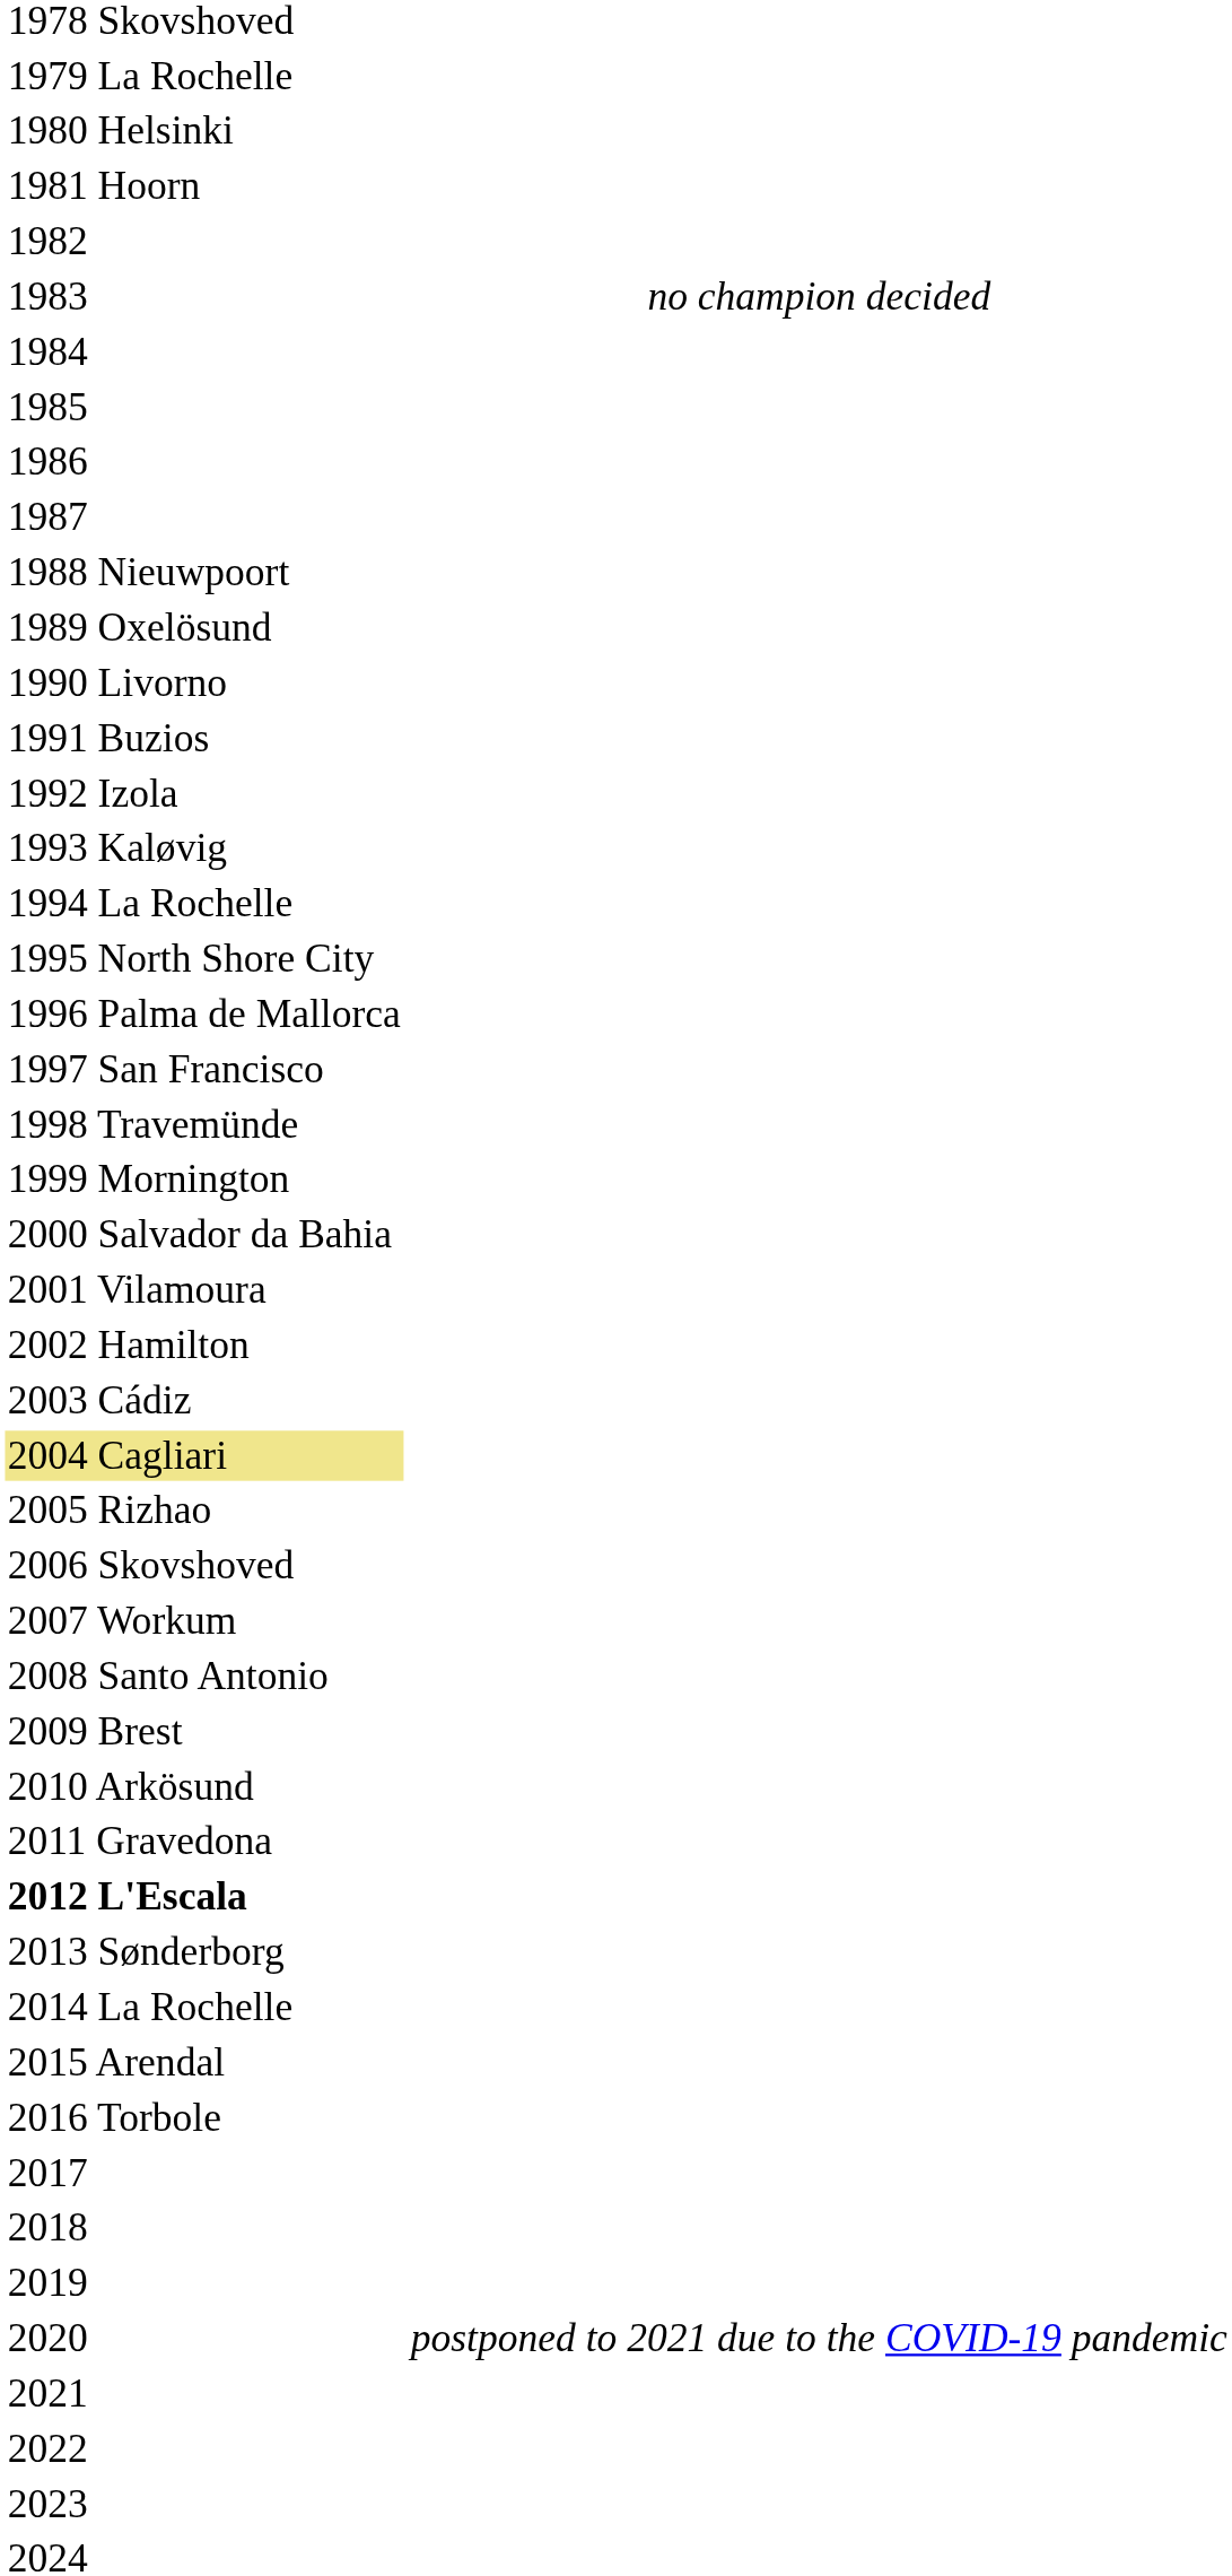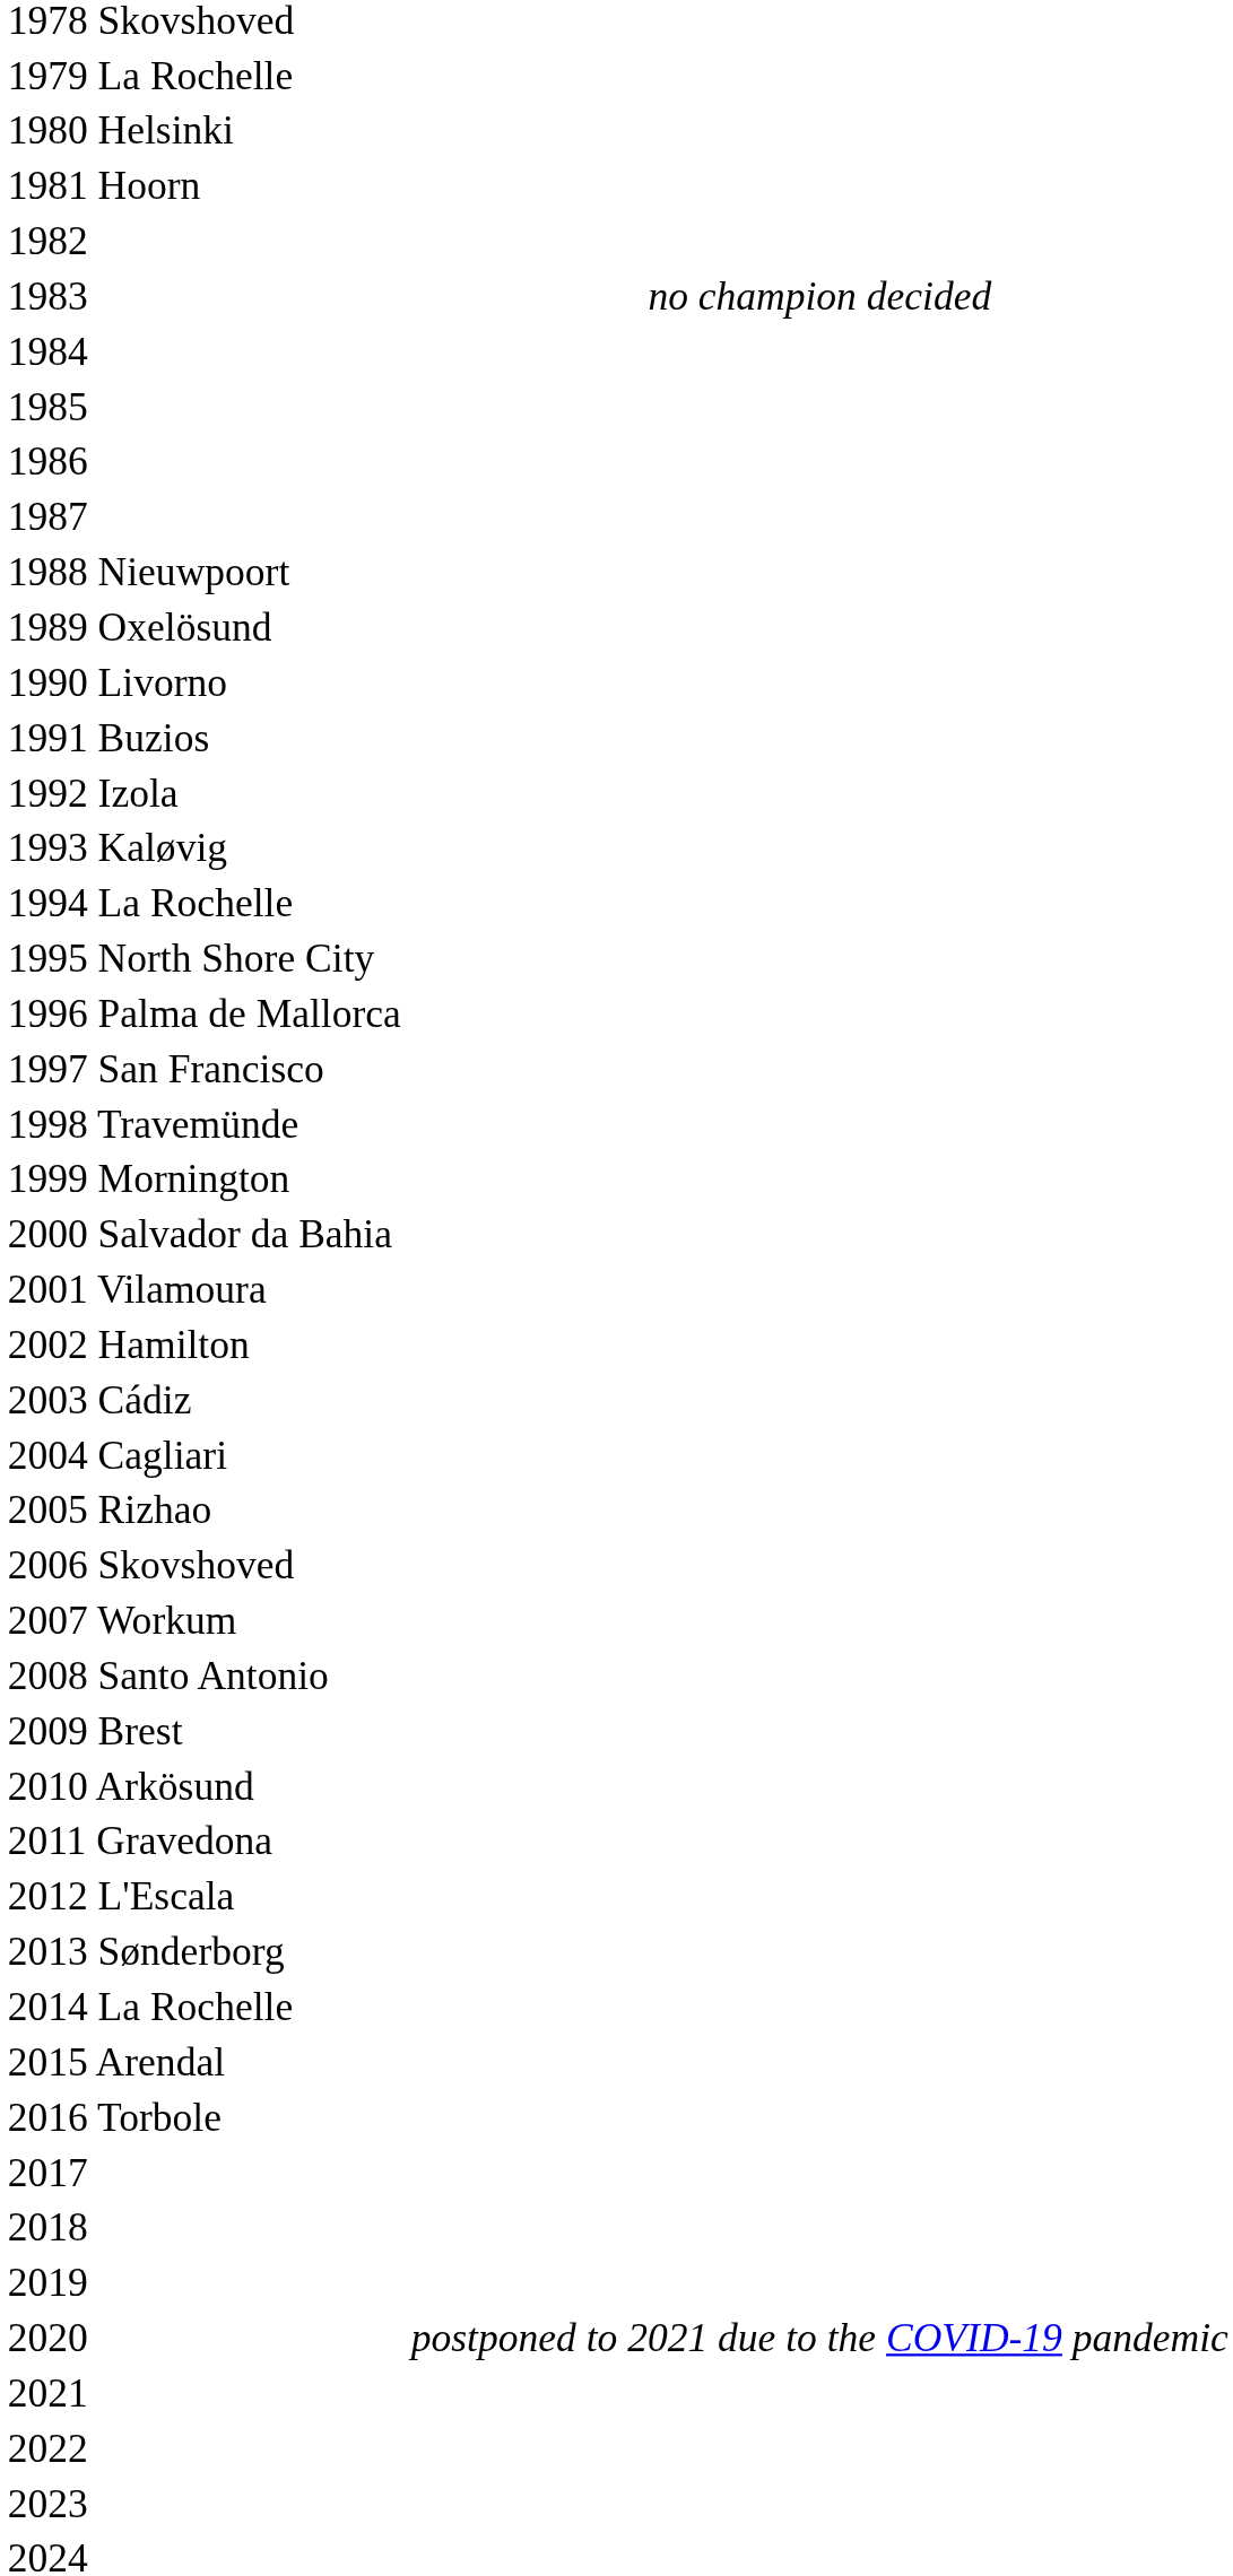2004 Cagliari | column 1: khaki background -> no background
2012 L'Escala | column 1: bold -> normal
